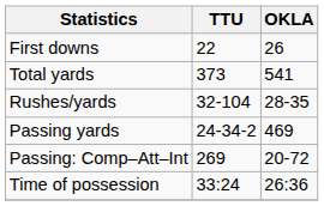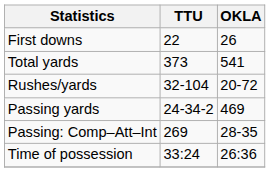Rushes/yards | OKLA: 28-35 -> 20-72
Passing: Comp–Att–Int | OKLA: 20-72 -> 28-35
